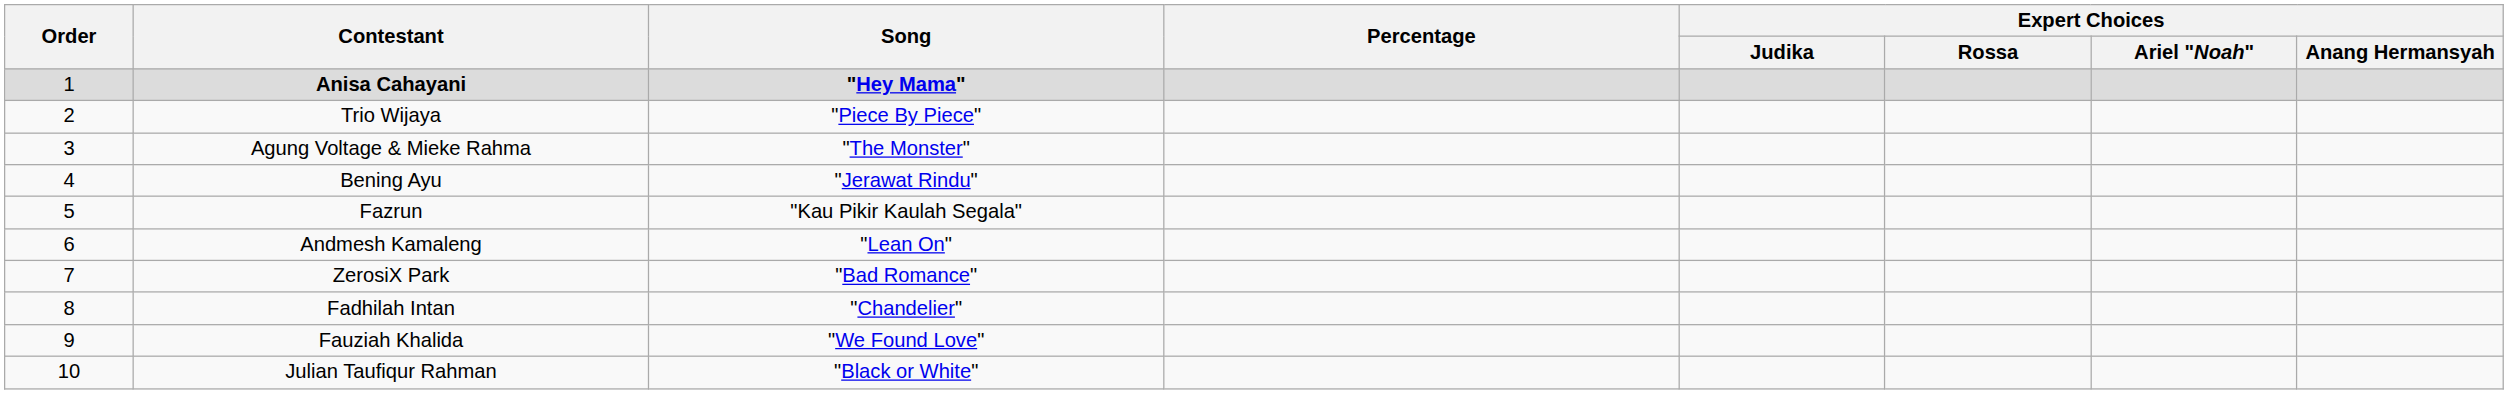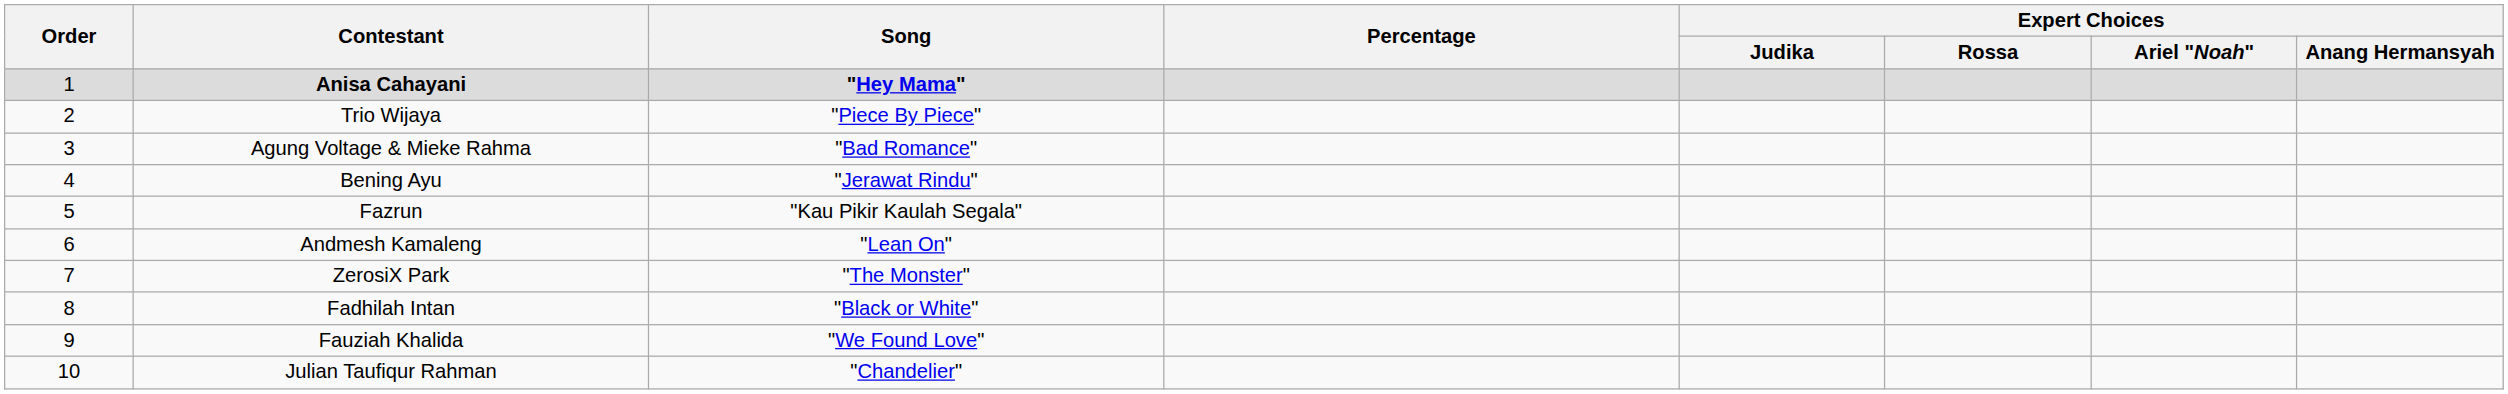Agung Voltage & Mieke Rahma | Song: "The Monster" -> "Bad Romance"
ZerosiX Park | Song: "Bad Romance" -> "The Monster"
Fadhilah Intan | Song: "Chandelier" -> "Black or White"
Julian Taufiqur Rahman | Song: "Black or White" -> "Chandelier"
